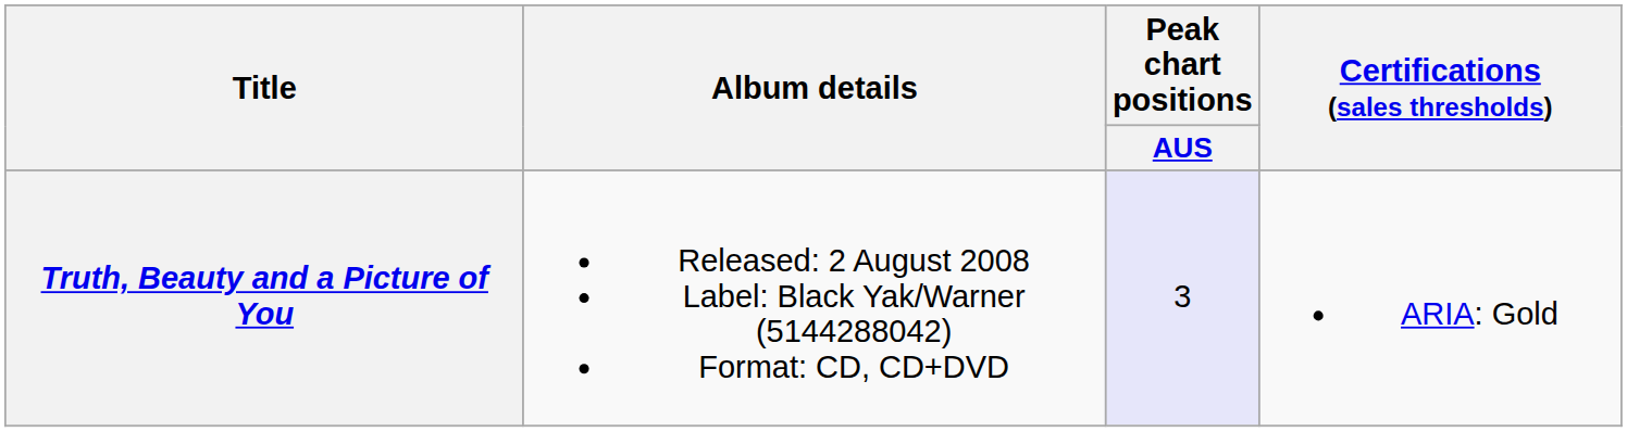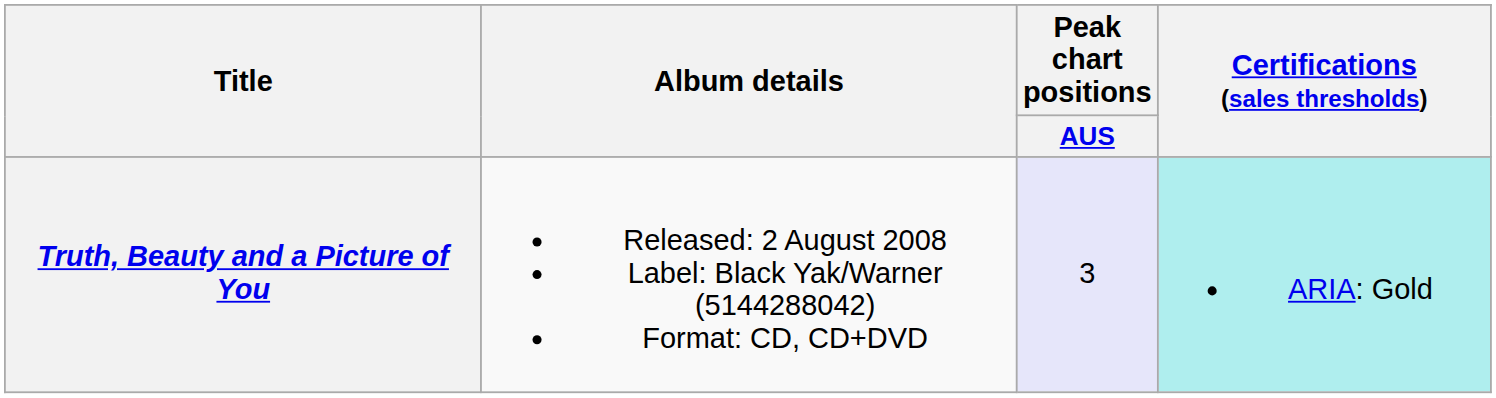Truth, Beauty and a Picture of You | Certifications (sales thresholds): no background -> paleturquoise background
